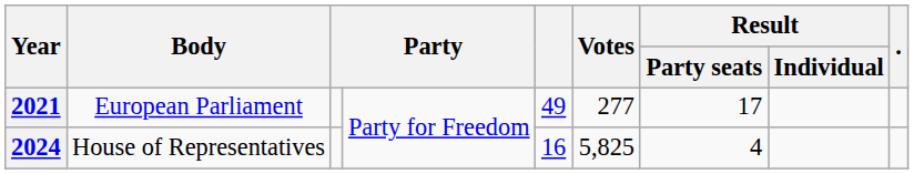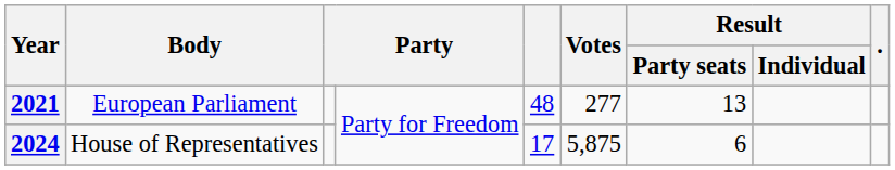2021 | column 5: 49 -> 48
2021 | Result / Party seats: 17 -> 13
2024 | column 5: 16 -> 17
2024 | Votes: 5,825 -> 5,875
2024 | Result / Party seats: 4 -> 6
